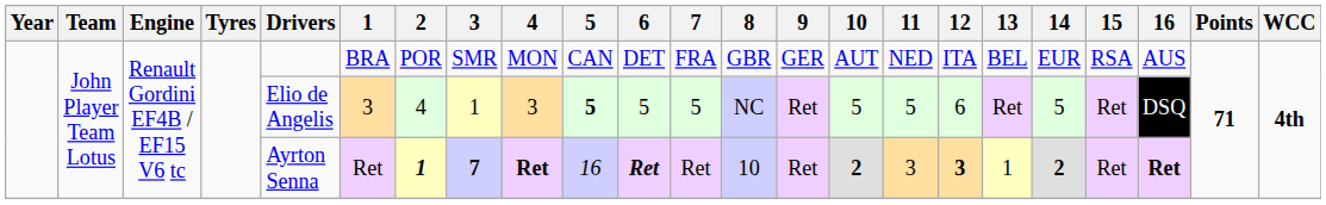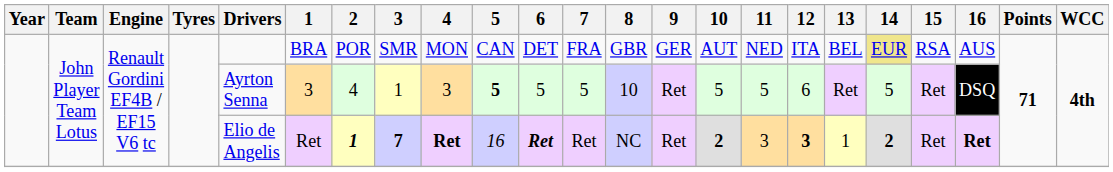row 2 | 14: no background -> khaki background
row 3 | Drivers: Elio de Angelis -> Ayrton Senna
row 3 | 8: NC -> 10
row 4 | Drivers: Ayrton Senna -> Elio de Angelis
row 4 | 8: 10 -> NC
